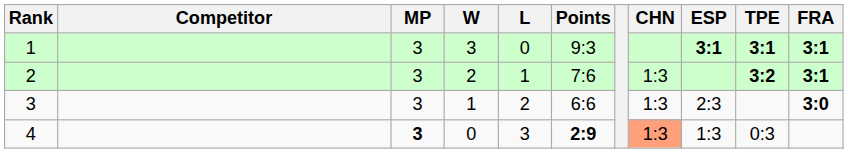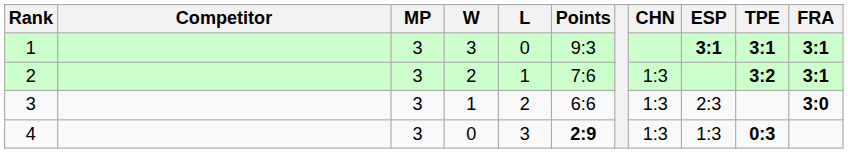4 | MP: bold -> normal
4 | CHN: lightsalmon background -> no background
4 | TPE: normal -> bold
